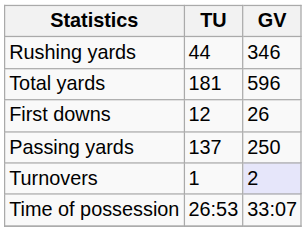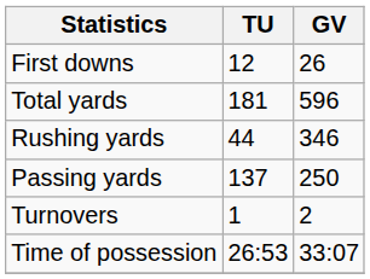rows swapped: First downs <-> Rushing yards
Turnovers | GV: lavender background -> no background
